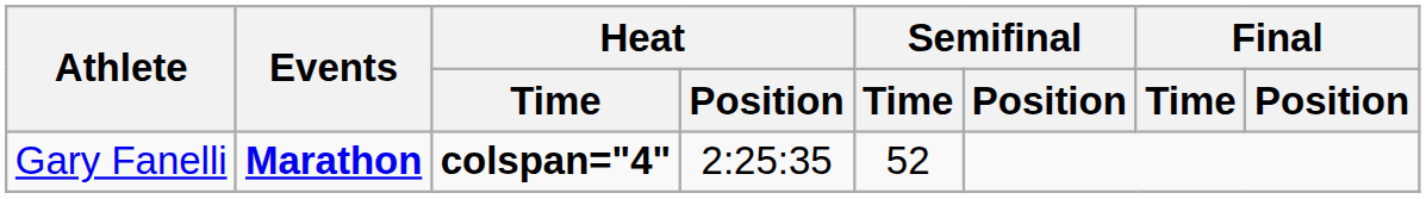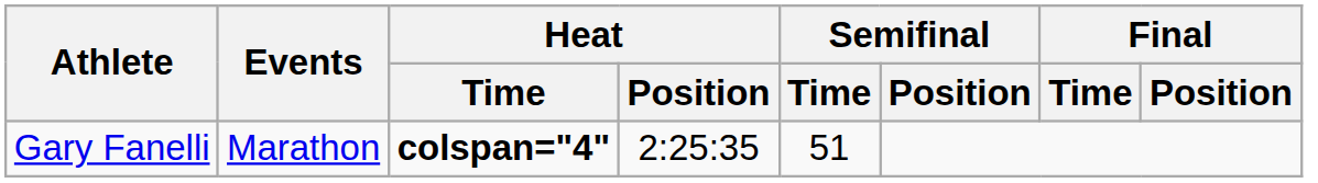Gary Fanelli | Events: bold -> normal
Gary Fanelli | Semifinal / Time: 52 -> 51
